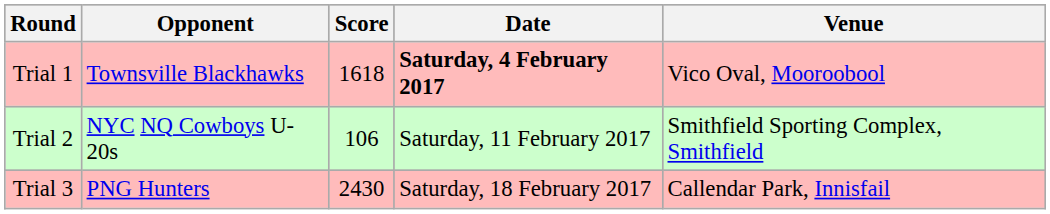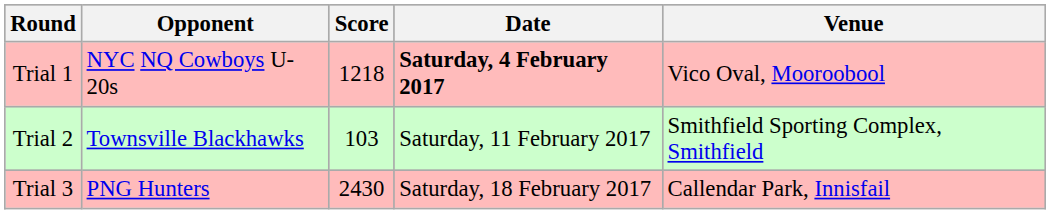Trial 1 | Opponent: Townsville Blackhawks -> NYC NQ Cowboys U-20s
Trial 1 | Score: 1618 -> 1218
Trial 2 | Opponent: NYC NQ Cowboys U-20s -> Townsville Blackhawks
Trial 2 | Score: 106 -> 103
